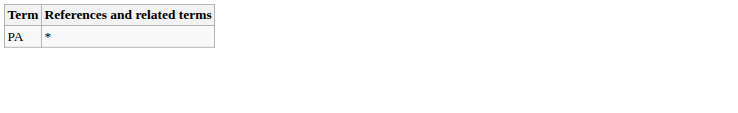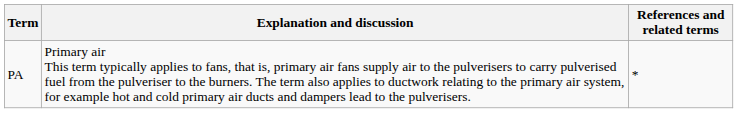+ column: Explanation and discussion | Primary air This term typically applies to fans, that is, primary air fans supply air to the pulverisers to carry pulverised fuel from the pulveriser to the burners. The term also applies to ductwork relating to the primary air system, for example hot and cold primary air ducts and dampers lead to the pulverisers.
